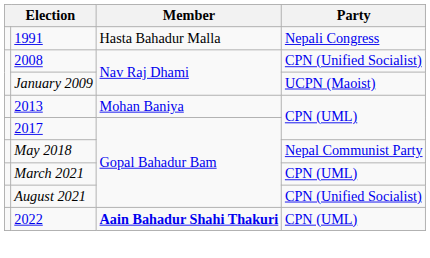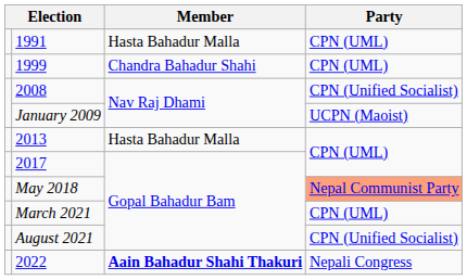1991 | Party: Nepali Congress -> CPN (UML)
+ row: 1999 | Chandra Bahadur Shahi | CPN (UML)
2013 | Member: Mohan Baniya -> Hasta Bahadur Malla
May 2018 | Party: no background -> lightsalmon background
2022 | Party: CPN (UML) -> Nepali Congress
